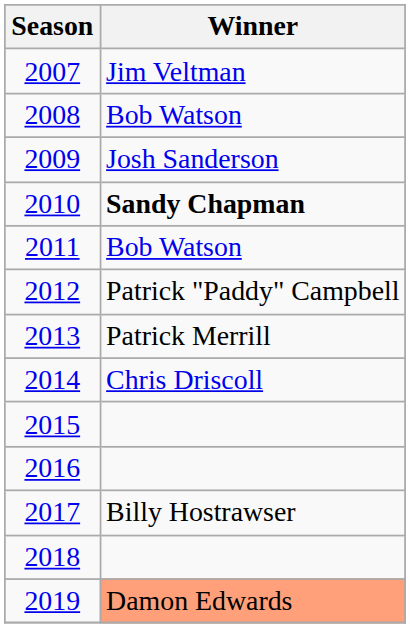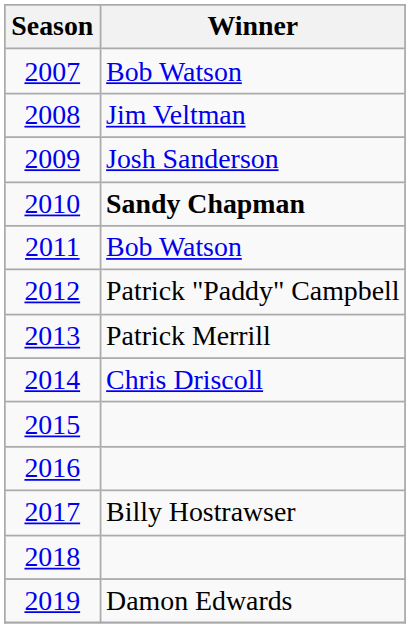2007 | Winner: Jim Veltman -> Bob Watson
2008 | Winner: Bob Watson -> Jim Veltman
2019 | Winner: lightsalmon background -> no background
